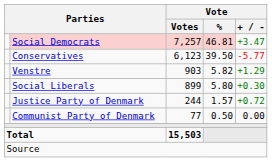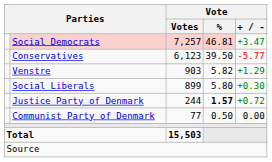Justice Party of Denmark | Vote / %: normal -> bold
